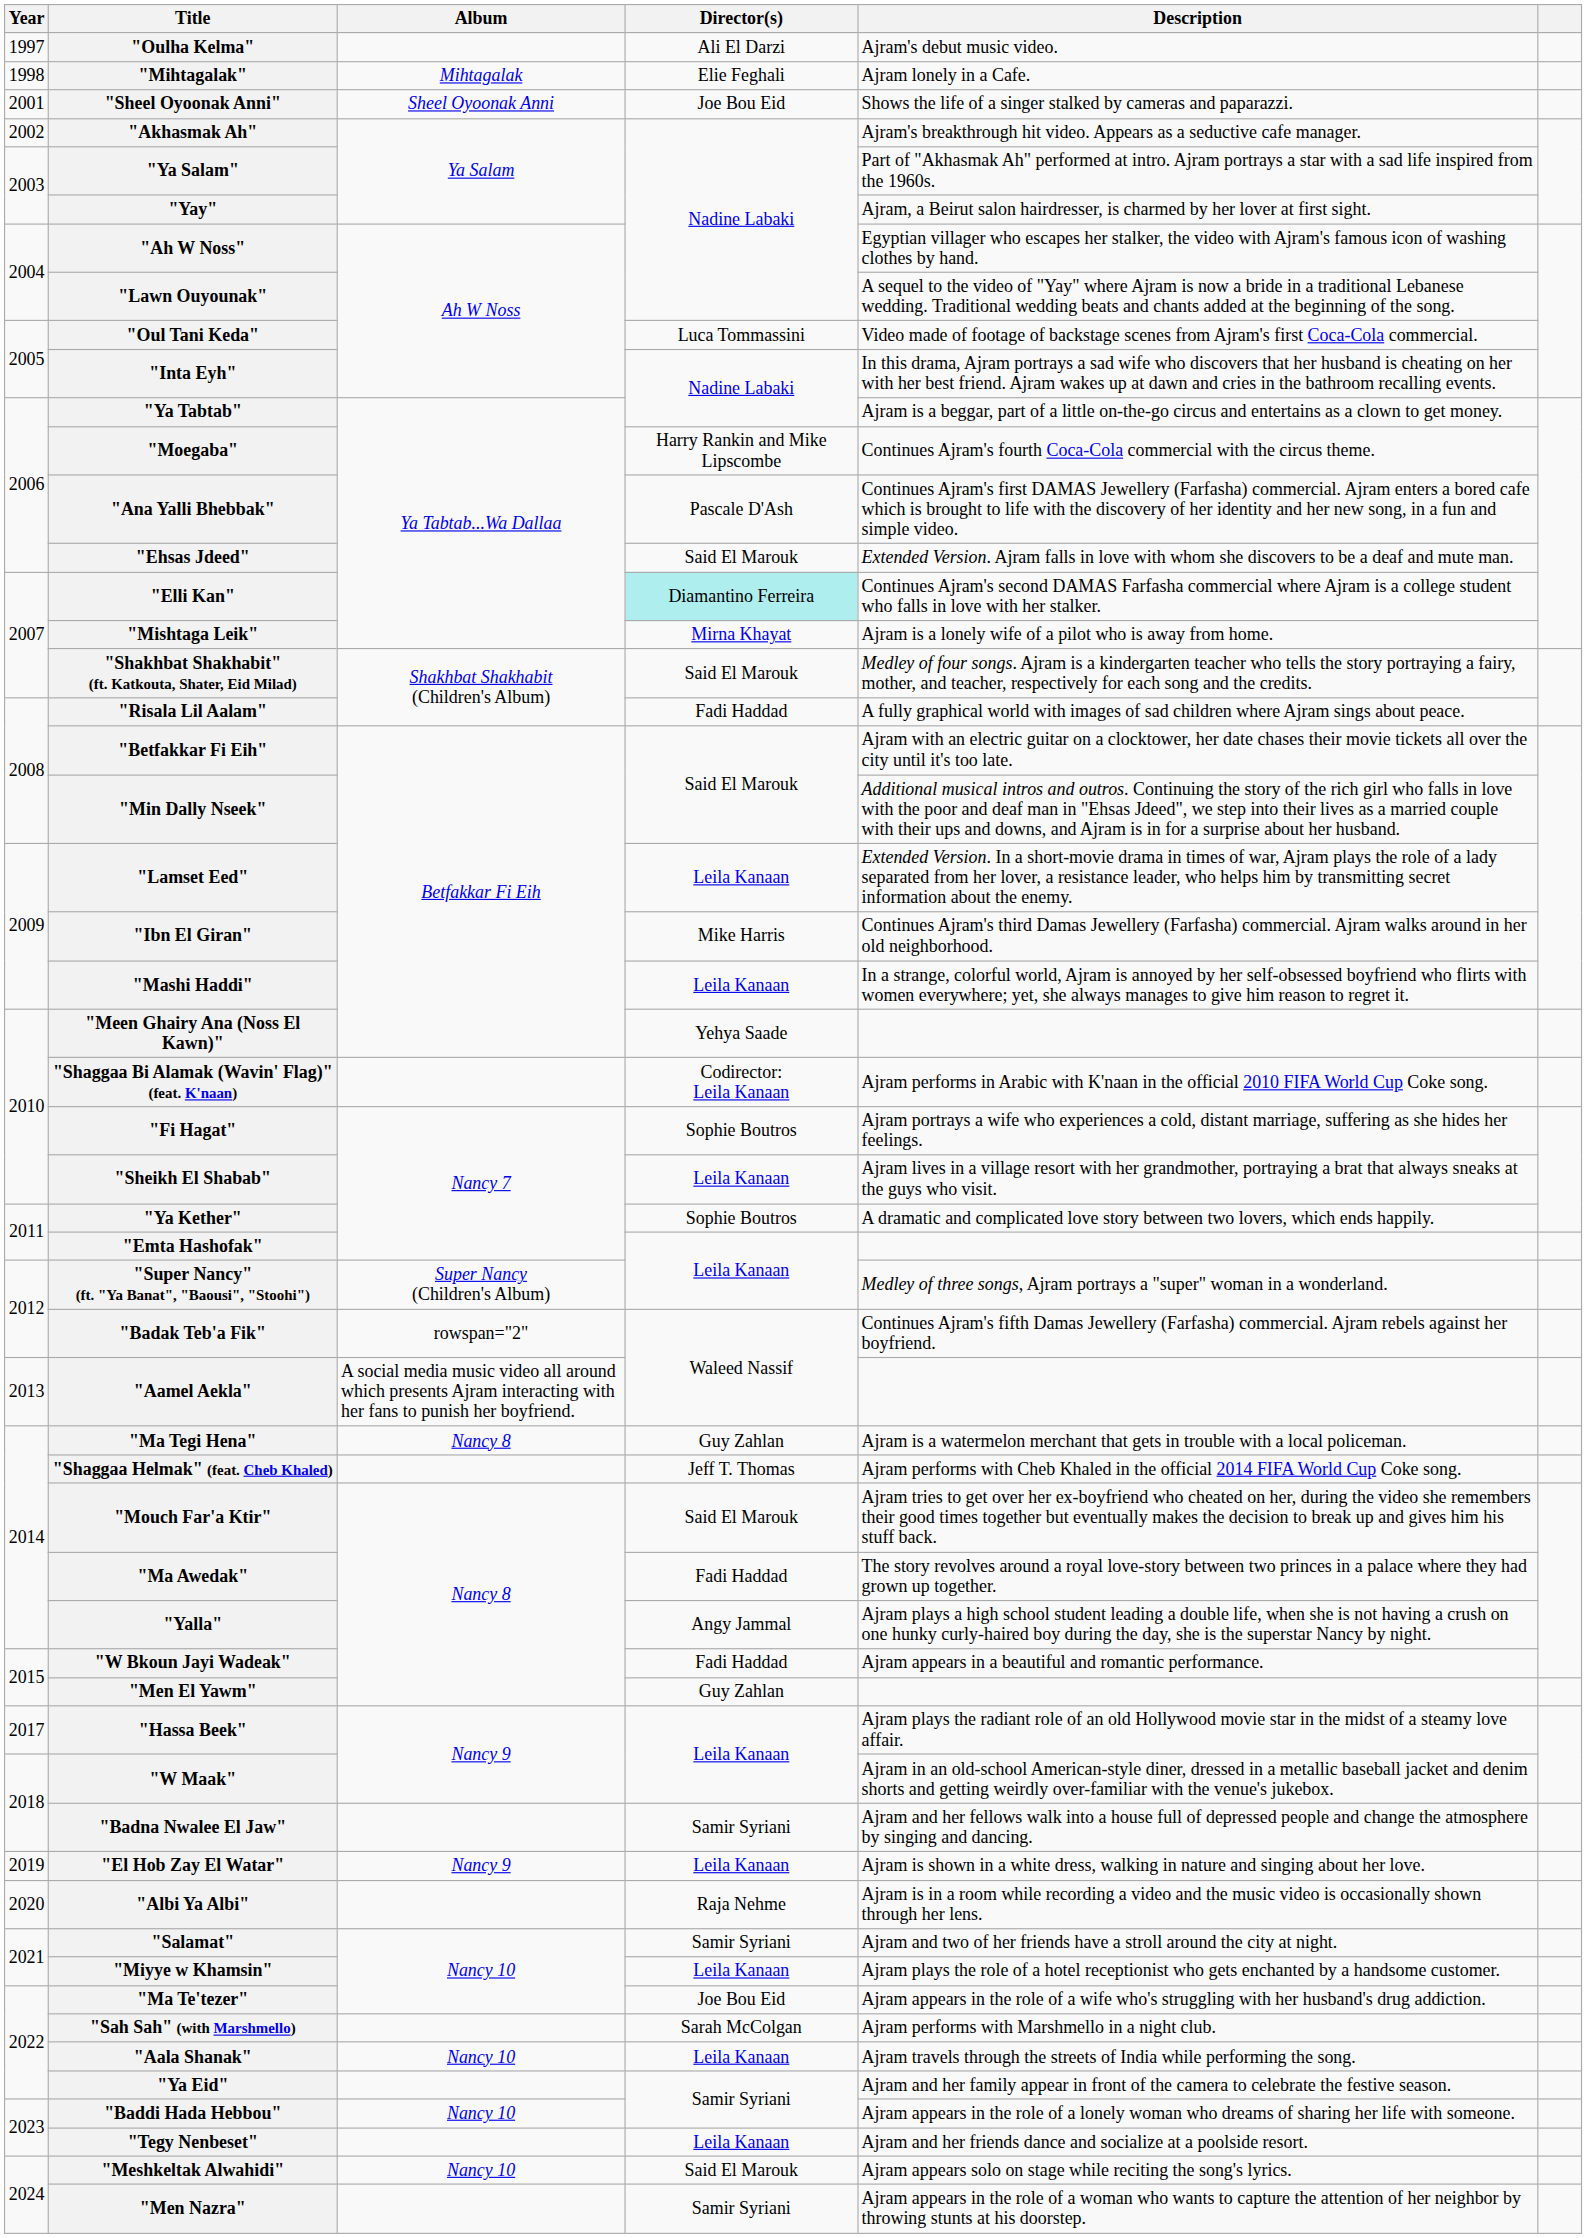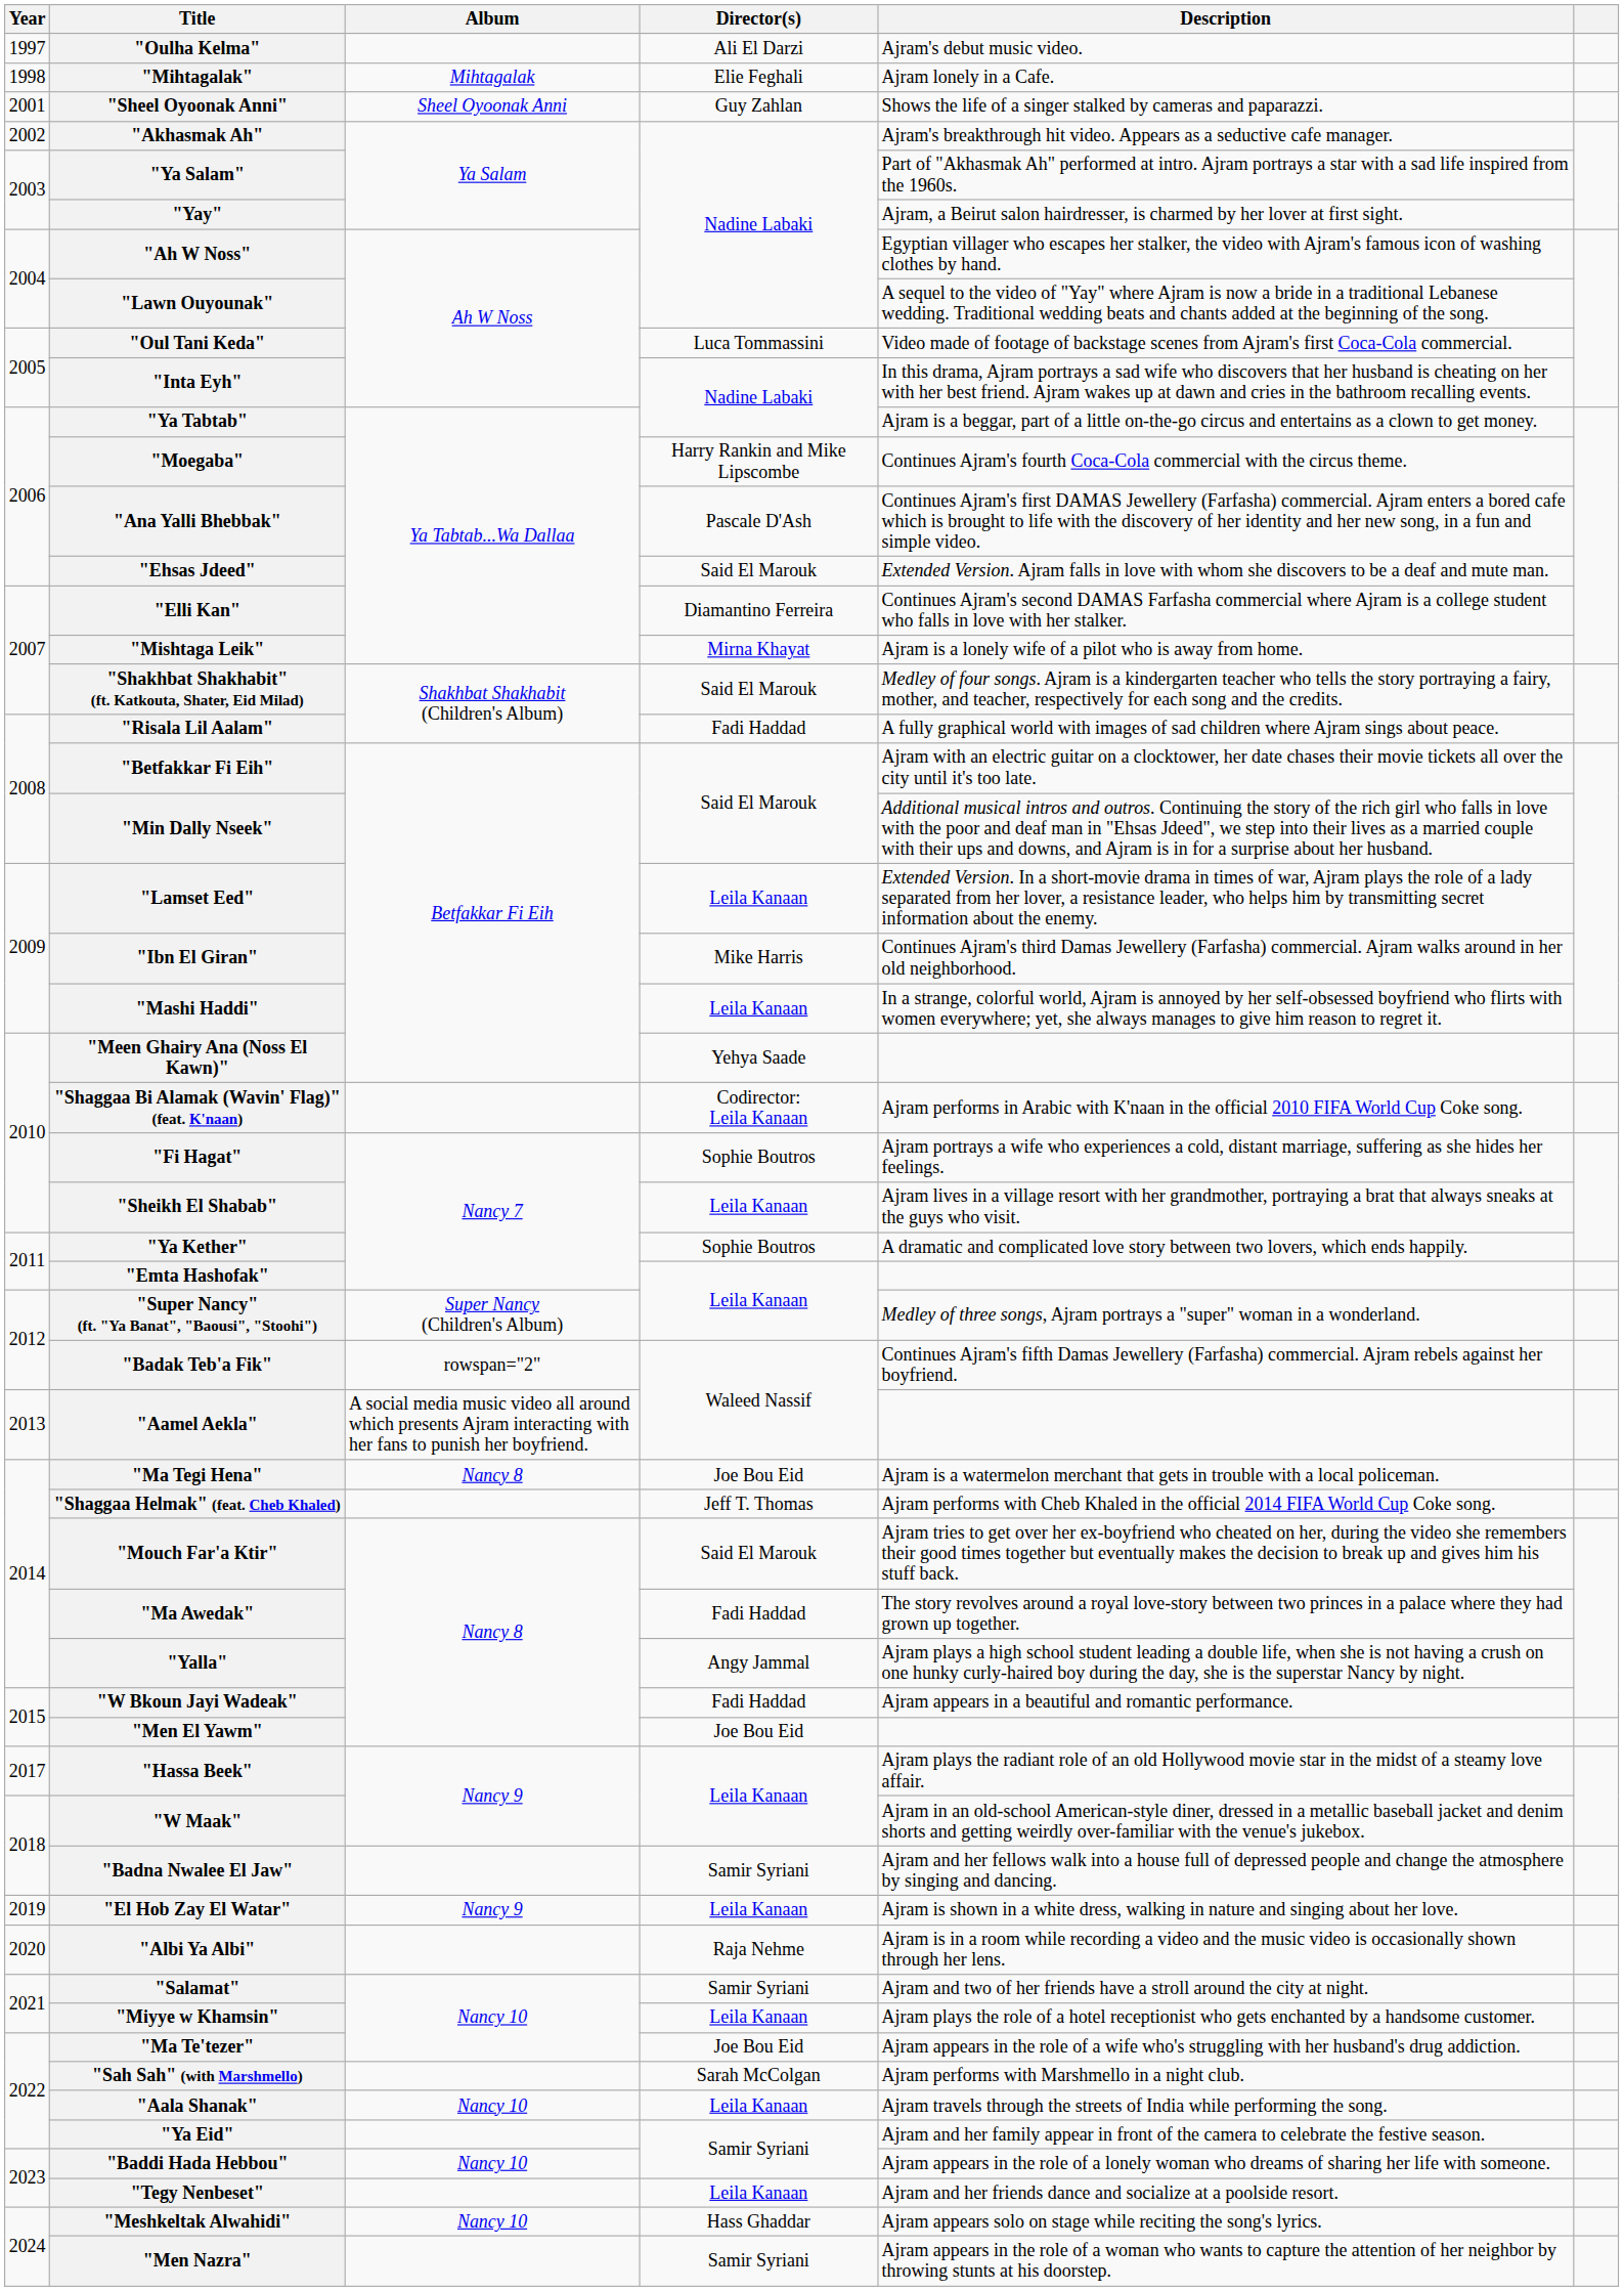"Sheel Oyoonak Anni" | Director(s): Joe Bou Eid -> Guy Zahlan
"Elli Kan" | Director(s): paleturquoise background -> no background
"Ma Tegi Hena" | Director(s): Guy Zahlan -> Joe Bou Eid
"Men El Yawm" | Director(s): Guy Zahlan -> Joe Bou Eid
"Meshkeltak Alwahidi" | Director(s): Said El Marouk -> Hass Ghaddar
